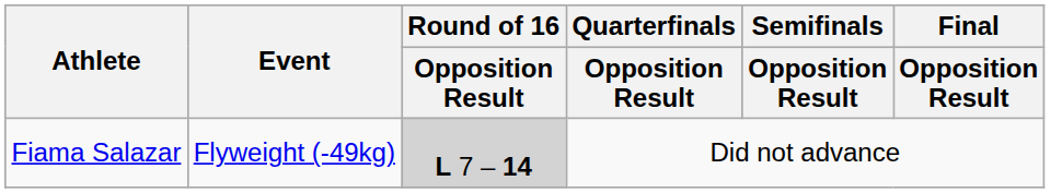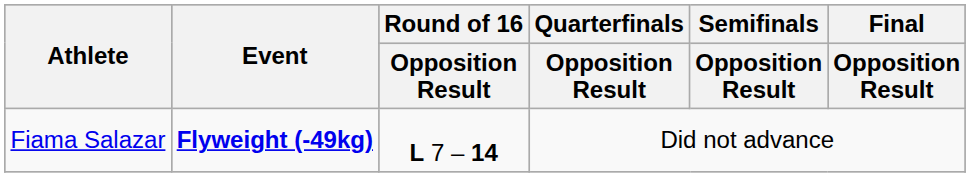Fiama Salazar | Event: normal -> bold
Fiama Salazar | Round of 16 / Opposition Result: lightgrey background -> no background
